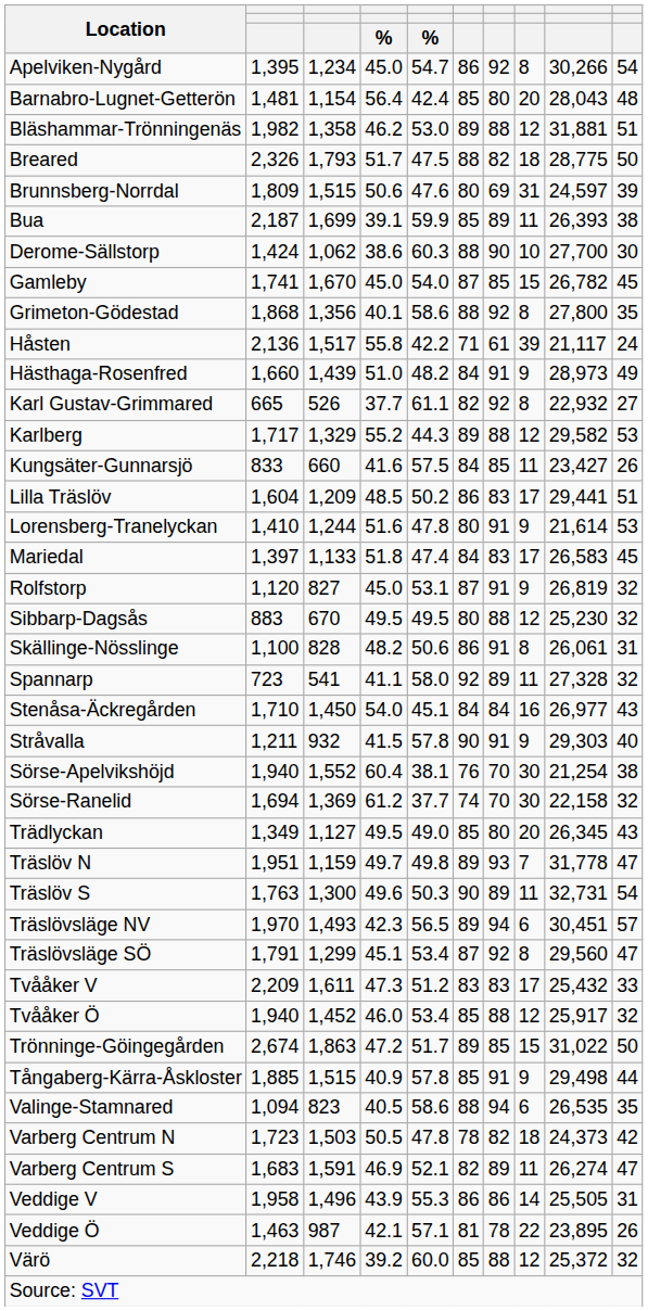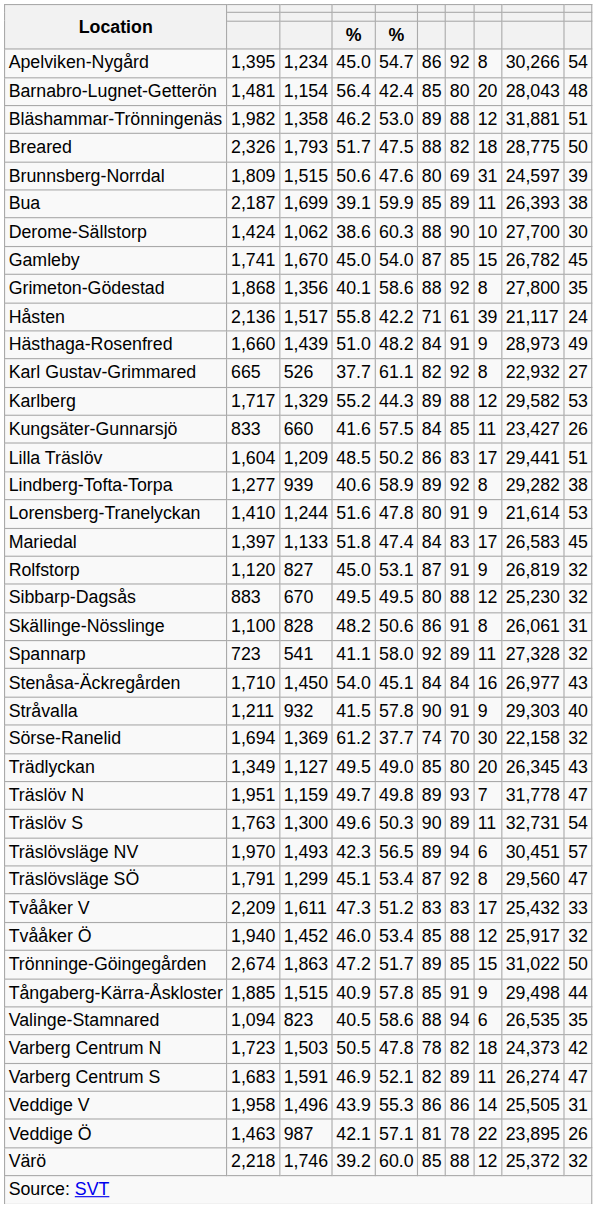+ row: Lindberg-Tofta-Torpa | 1,277 | 939 | 40.6 | 58.9 | 89 | 92 | 8 | 29,282 | 38
- row: Sörse-Apelvikshöjd | 1,940 | 1,552 | 60.4 | 38.1 | 76 | 70 | 30 | 21,254 | 38
